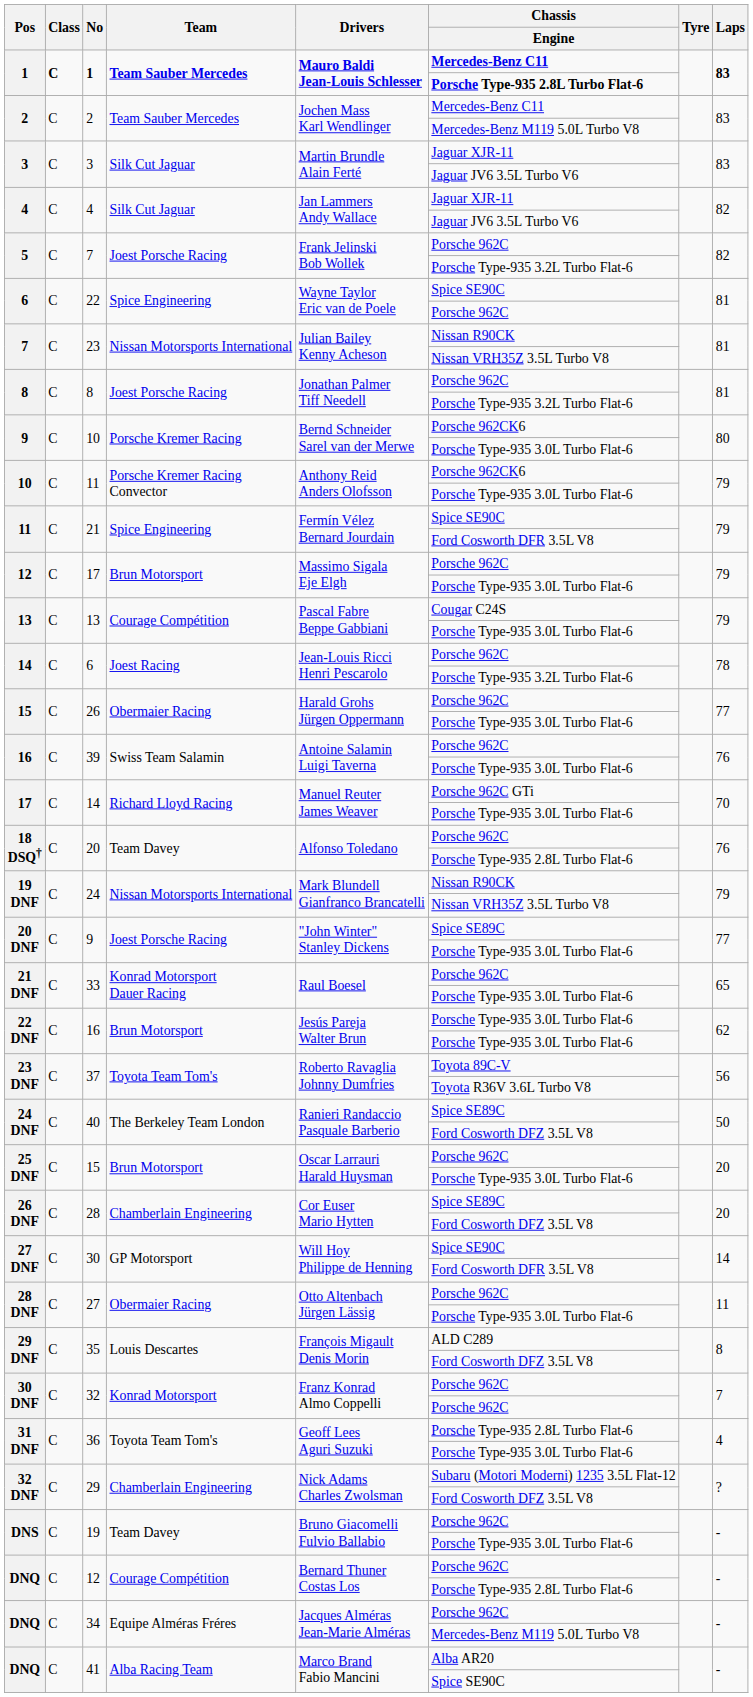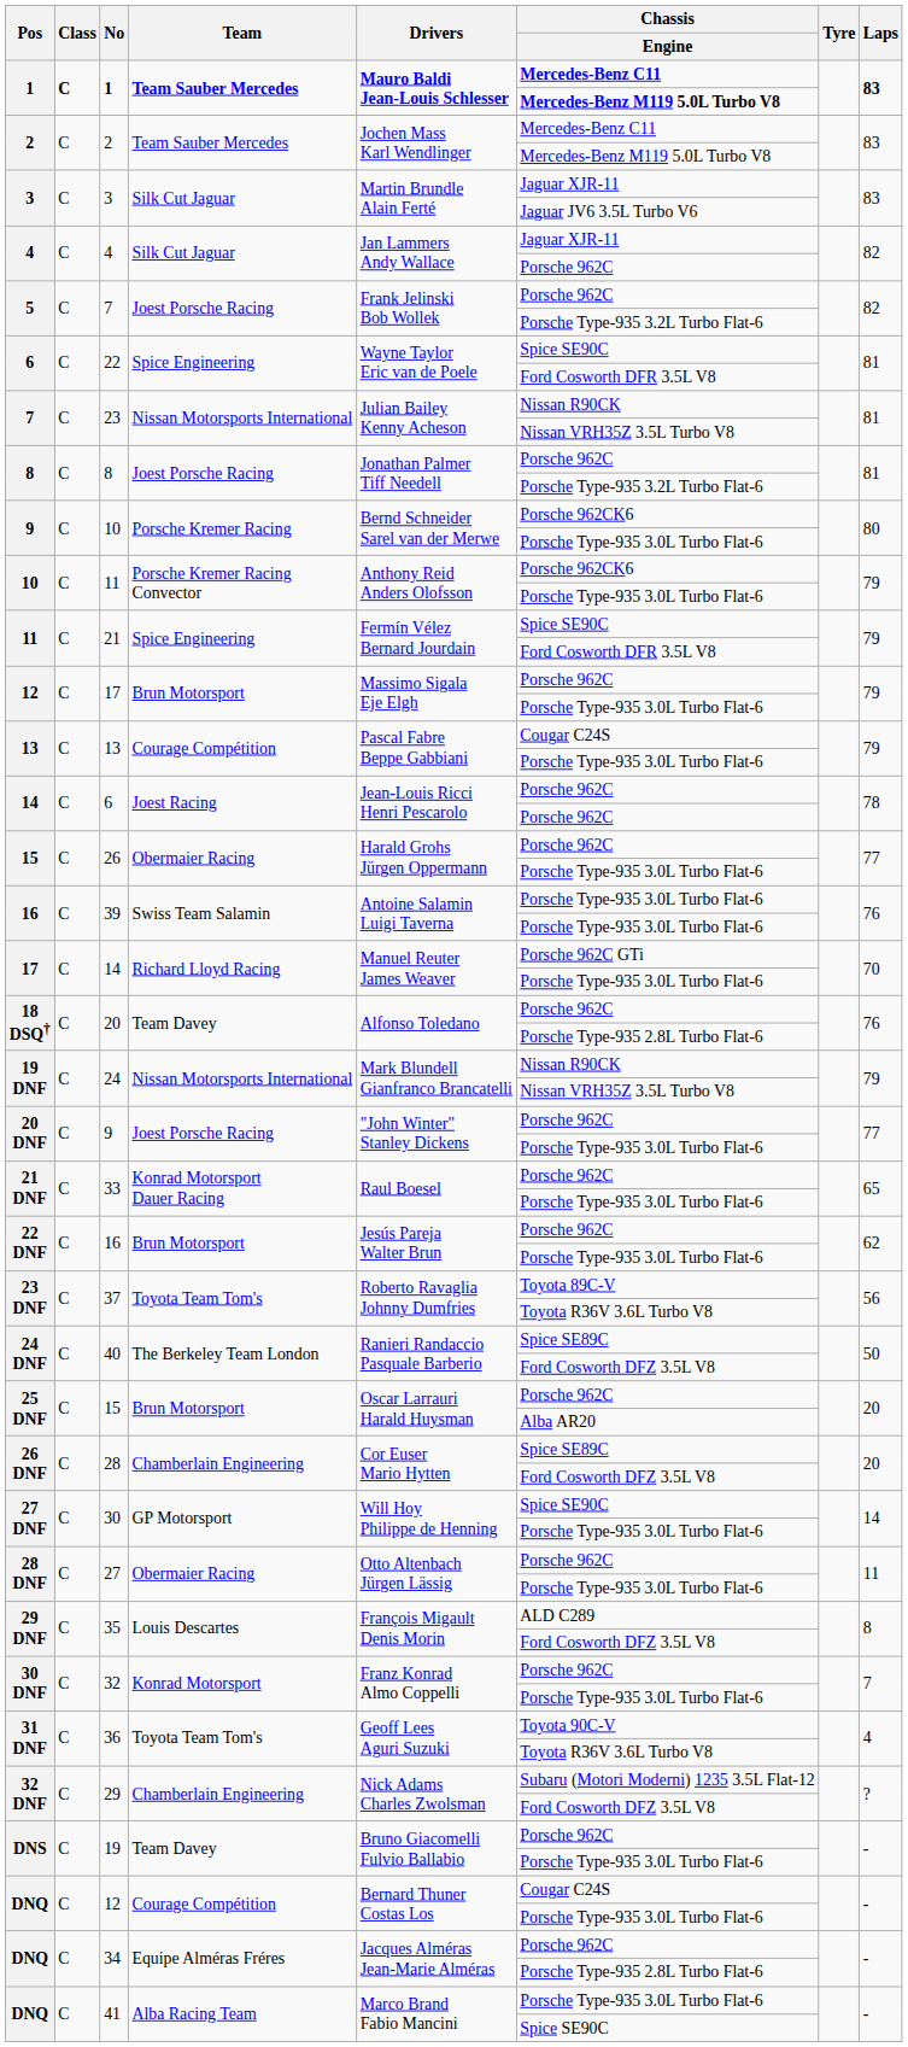row 4 | Chassis / Engine: Porsche Type-935 2.8L Turbo Flat-6 -> Mercedes-Benz M119 5.0L Turbo V8
row 10 | Chassis / Engine: Jaguar JV6 3.5L Turbo V6 -> Porsche 962C
row 14 | Chassis / Engine: Porsche 962C -> Ford Cosworth DFR 3.5L V8
row 30 | Chassis / Engine: Porsche Type-935 3.2L Turbo Flat-6 -> Porsche 962C
row 33 | Chassis / Engine: Porsche 962C -> Porsche Type-935 3.0L Turbo Flat-6
row 41 | Chassis / Engine: Spice SE89C -> Porsche 962C
row 45 | Chassis / Engine: Porsche Type-935 3.0L Turbo Flat-6 -> Porsche 962C
row 52 | Chassis / Engine: Porsche Type-935 3.0L Turbo Flat-6 -> Alba AR20
row 56 | Chassis / Engine: Ford Cosworth DFR 3.5L V8 -> Porsche Type-935 3.0L Turbo Flat-6
row 62 | Chassis / Engine: Porsche 962C -> Porsche Type-935 3.0L Turbo Flat-6
row 63 | Chassis / Engine: Porsche Type-935 2.8L Turbo Flat-6 -> Toyota 90C-V
row 64 | Chassis / Engine: Porsche Type-935 3.0L Turbo Flat-6 -> Toyota R36V 3.6L Turbo V8
row 69 | Chassis / Engine: Porsche 962C -> Cougar C24S
row 70 | Chassis / Engine: Porsche Type-935 2.8L Turbo Flat-6 -> Porsche Type-935 3.0L Turbo Flat-6
row 72 | Chassis / Engine: Mercedes-Benz M119 5.0L Turbo V8 -> Porsche Type-935 2.8L Turbo Flat-6
row 73 | Chassis / Engine: Alba AR20 -> Porsche Type-935 3.0L Turbo Flat-6
